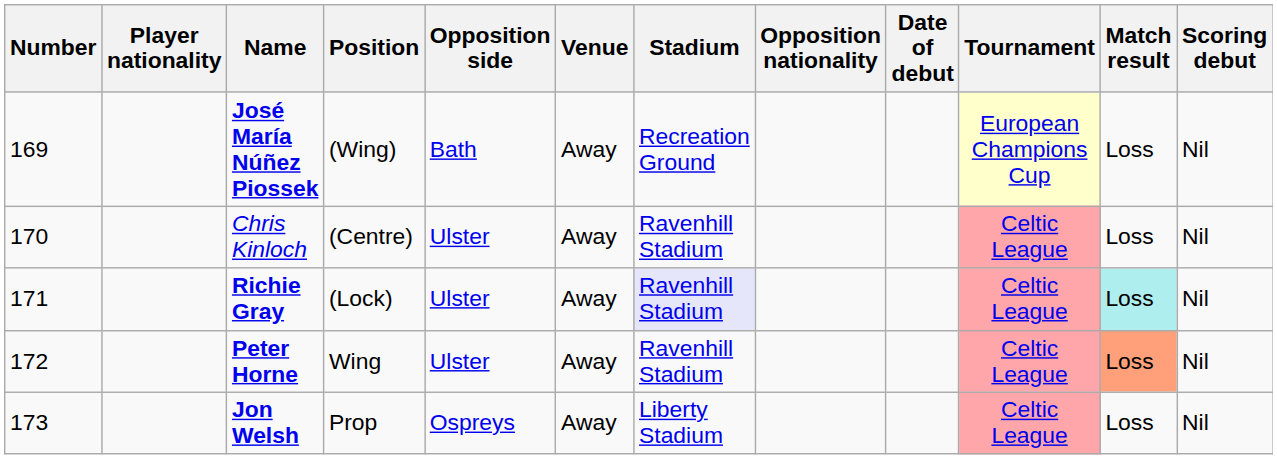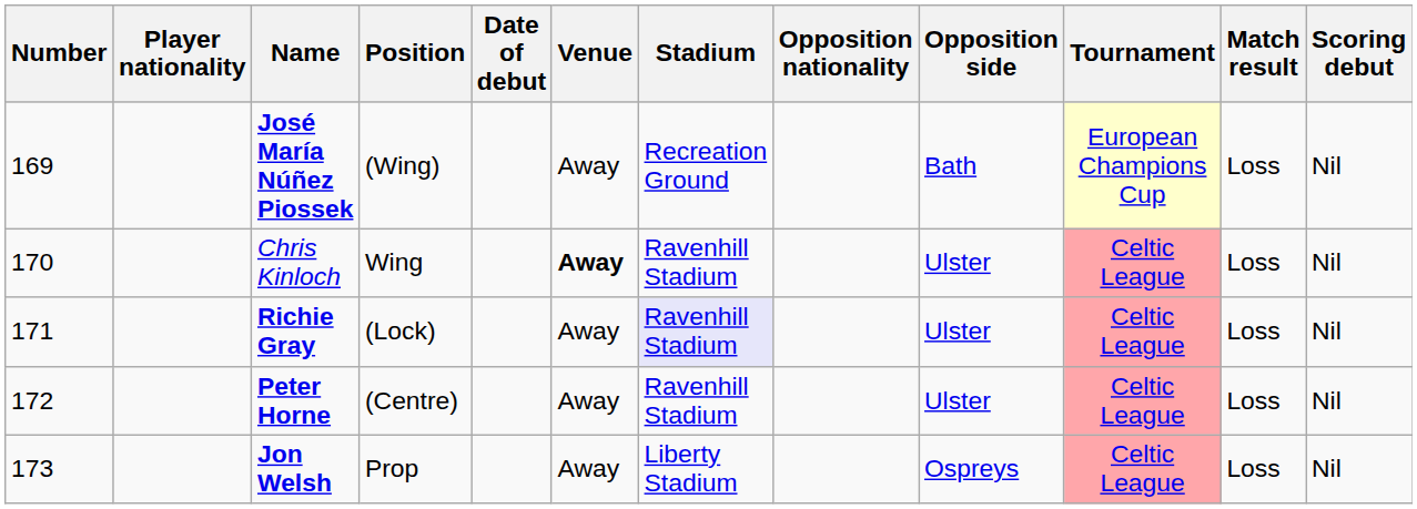columns swapped: Date of debut <-> Opposition side
Chris Kinloch | Position: (Centre) -> Wing
Chris Kinloch | Venue: normal -> bold
Richie Gray | Match result: paleturquoise background -> no background
Peter Horne | Position: Wing -> (Centre)
Peter Horne | Match result: lightsalmon background -> no background
